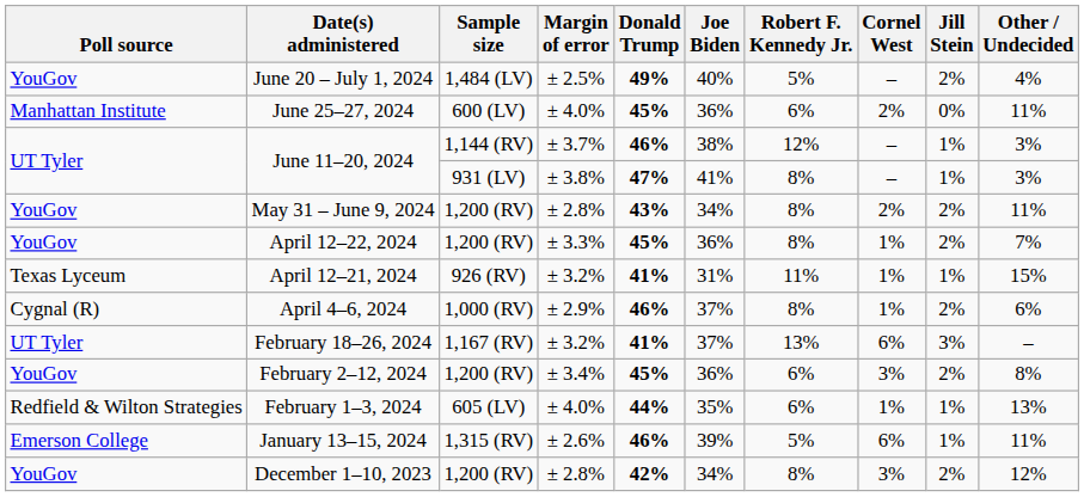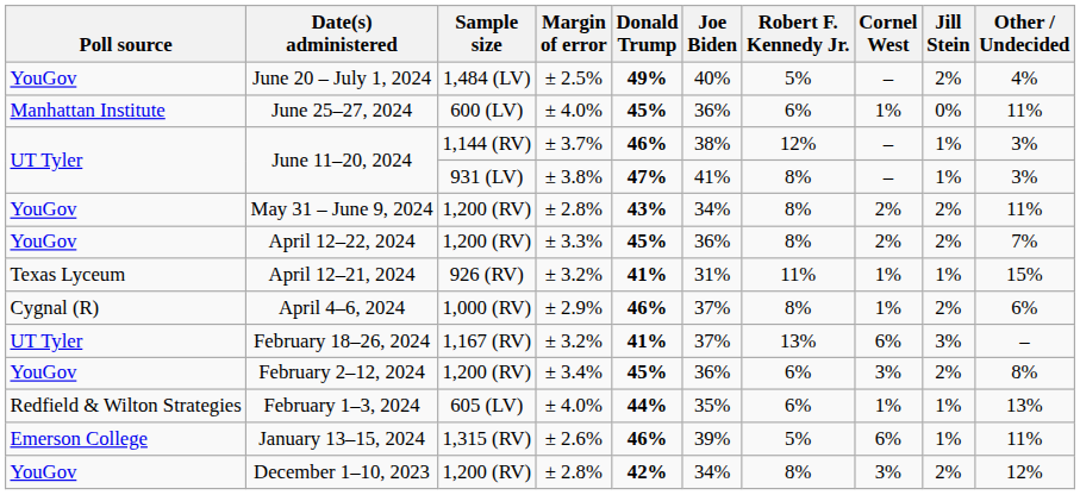June 25–27, 2024 | Cornel West: 2% -> 1%
April 12–22, 2024 | Cornel West: 1% -> 2%
